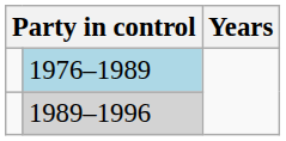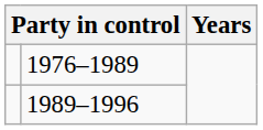1976–1989 | column 2: lightblue background -> no background
1989–1996 | column 2: lightgrey background -> no background
